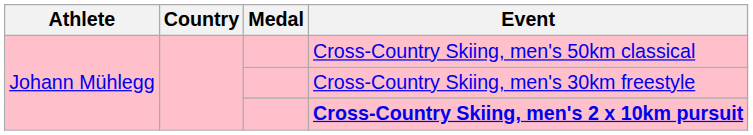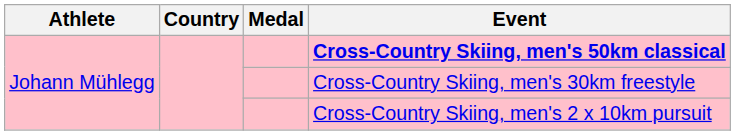Cross-Country Skiing, men's 50km classical | Event: normal -> bold
Cross-Country Skiing, men's 2 x 10km pursuit | Event: bold -> normal
